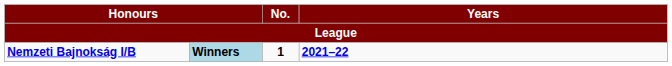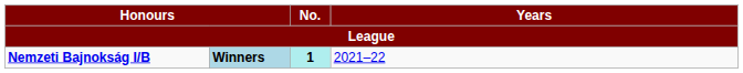Nemzeti Bajnokság I/B | No.: no background -> paleturquoise background
Nemzeti Bajnokság I/B | Years: bold -> normal
